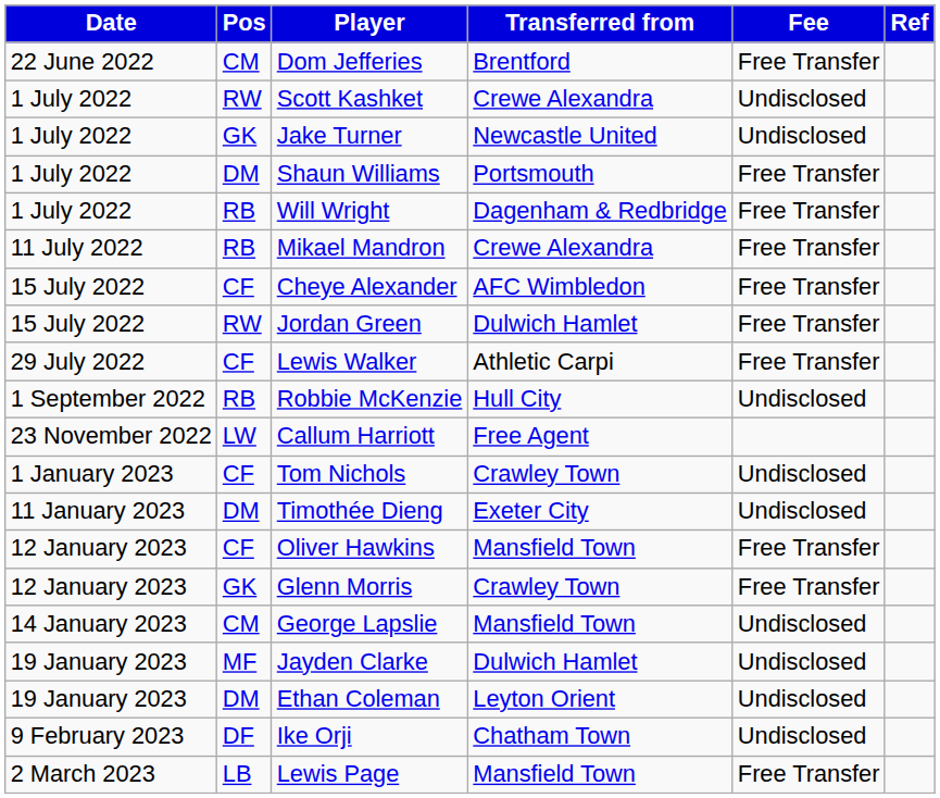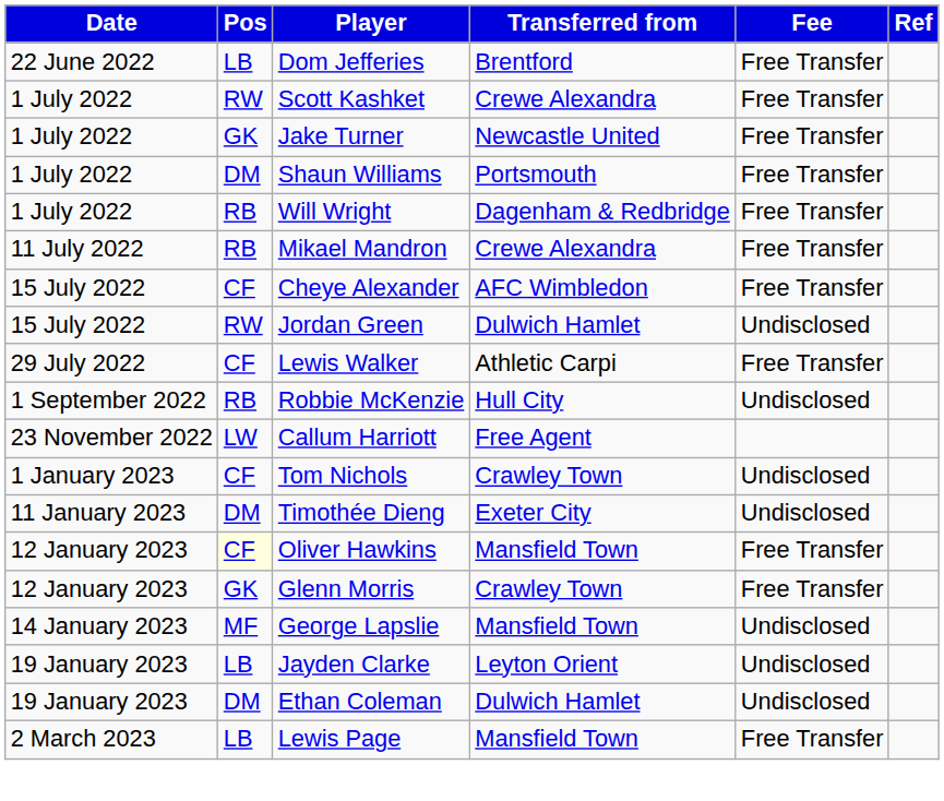Dom Jefferies | Pos: CM -> LB
Scott Kashket | Fee: Undisclosed -> Free Transfer
Jake Turner | Fee: Undisclosed -> Free Transfer
Jordan Green | Fee: Free Transfer -> Undisclosed
Oliver Hawkins | Pos: no background -> lightyellow background
George Lapslie | Pos: CM -> MF
Jayden Clarke | Pos: MF -> LB
Jayden Clarke | Transferred from: Dulwich Hamlet -> Leyton Orient
Ethan Coleman | Transferred from: Leyton Orient -> Dulwich Hamlet
- row: 9 February 2023 | DF | Ike Orji | Chatham Town | Undisclosed
